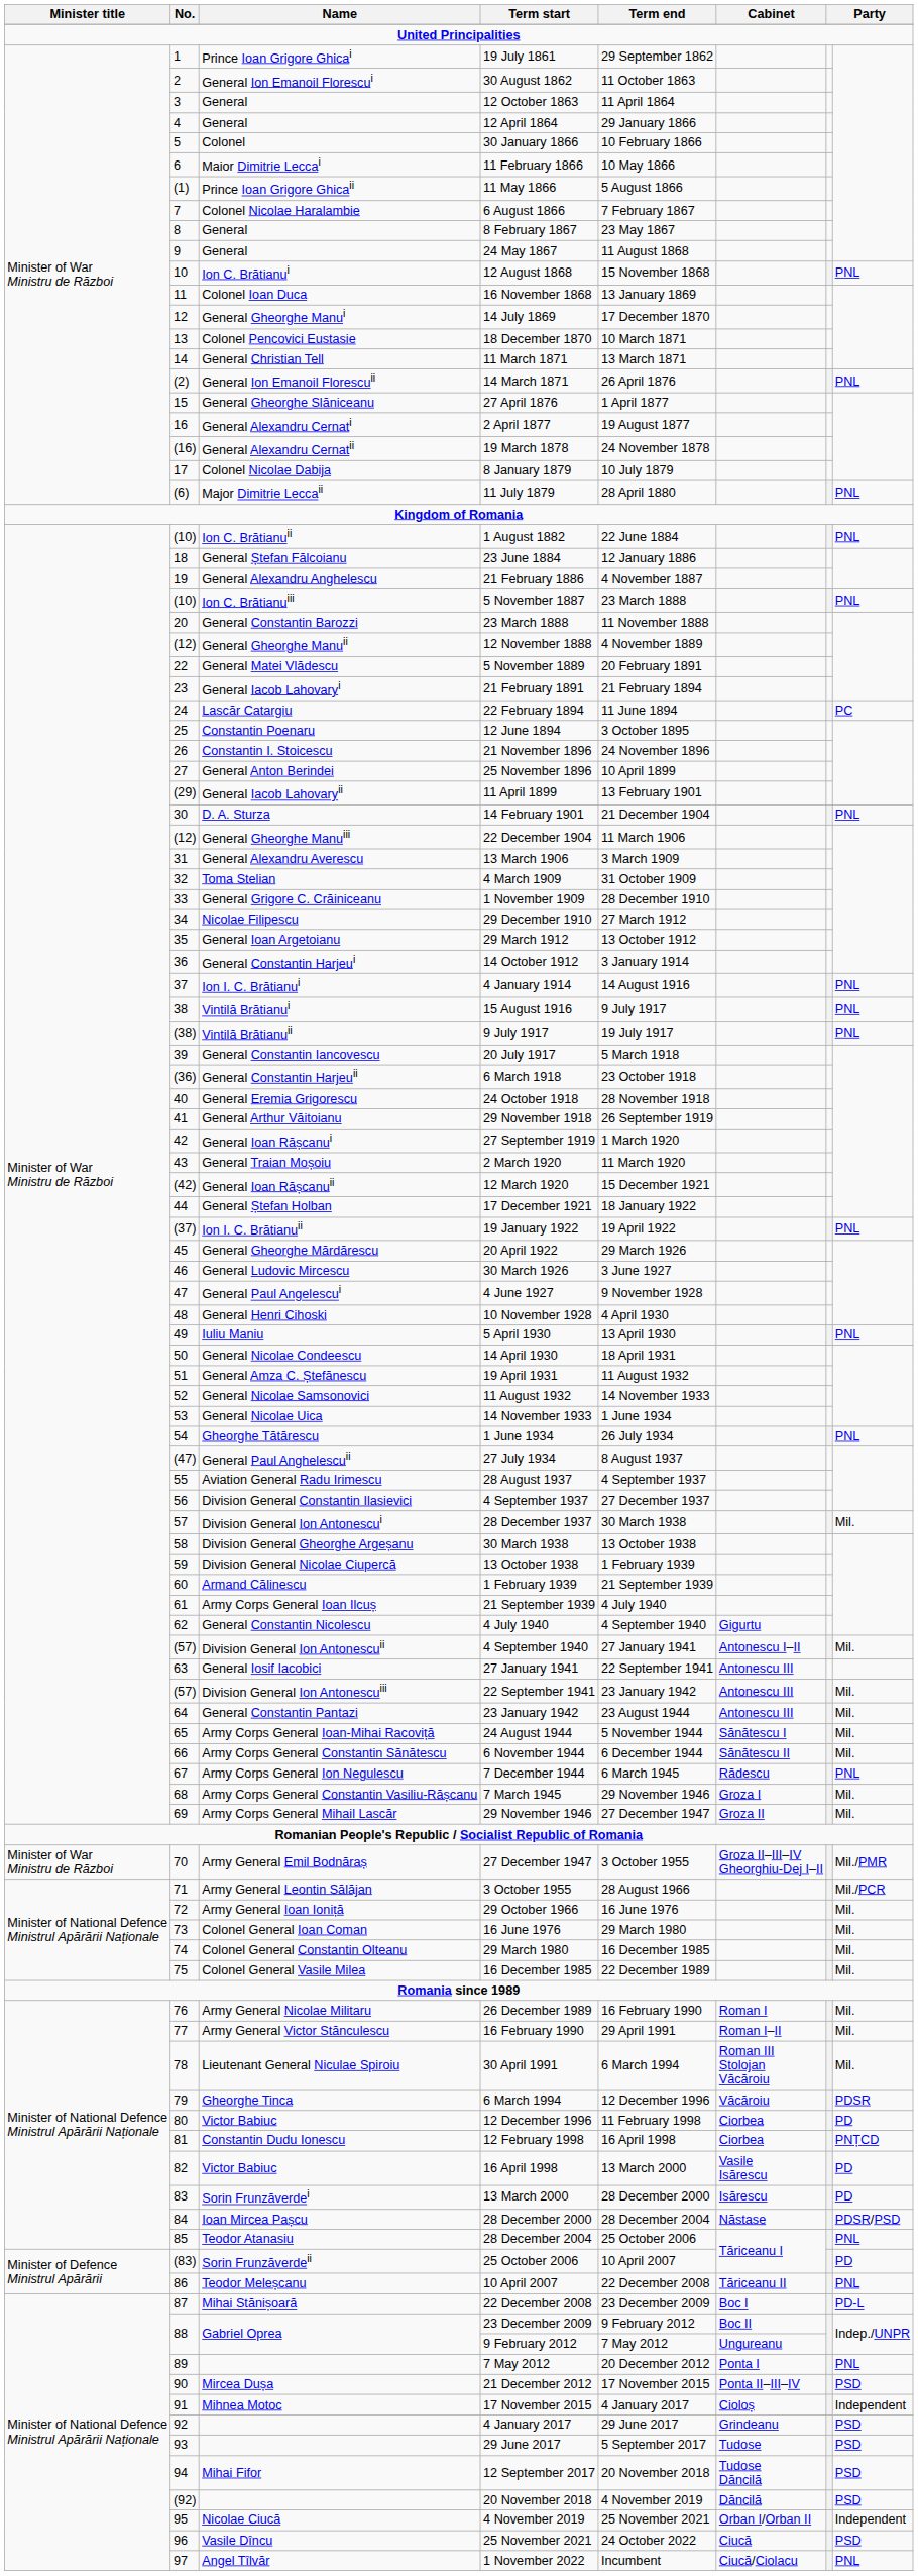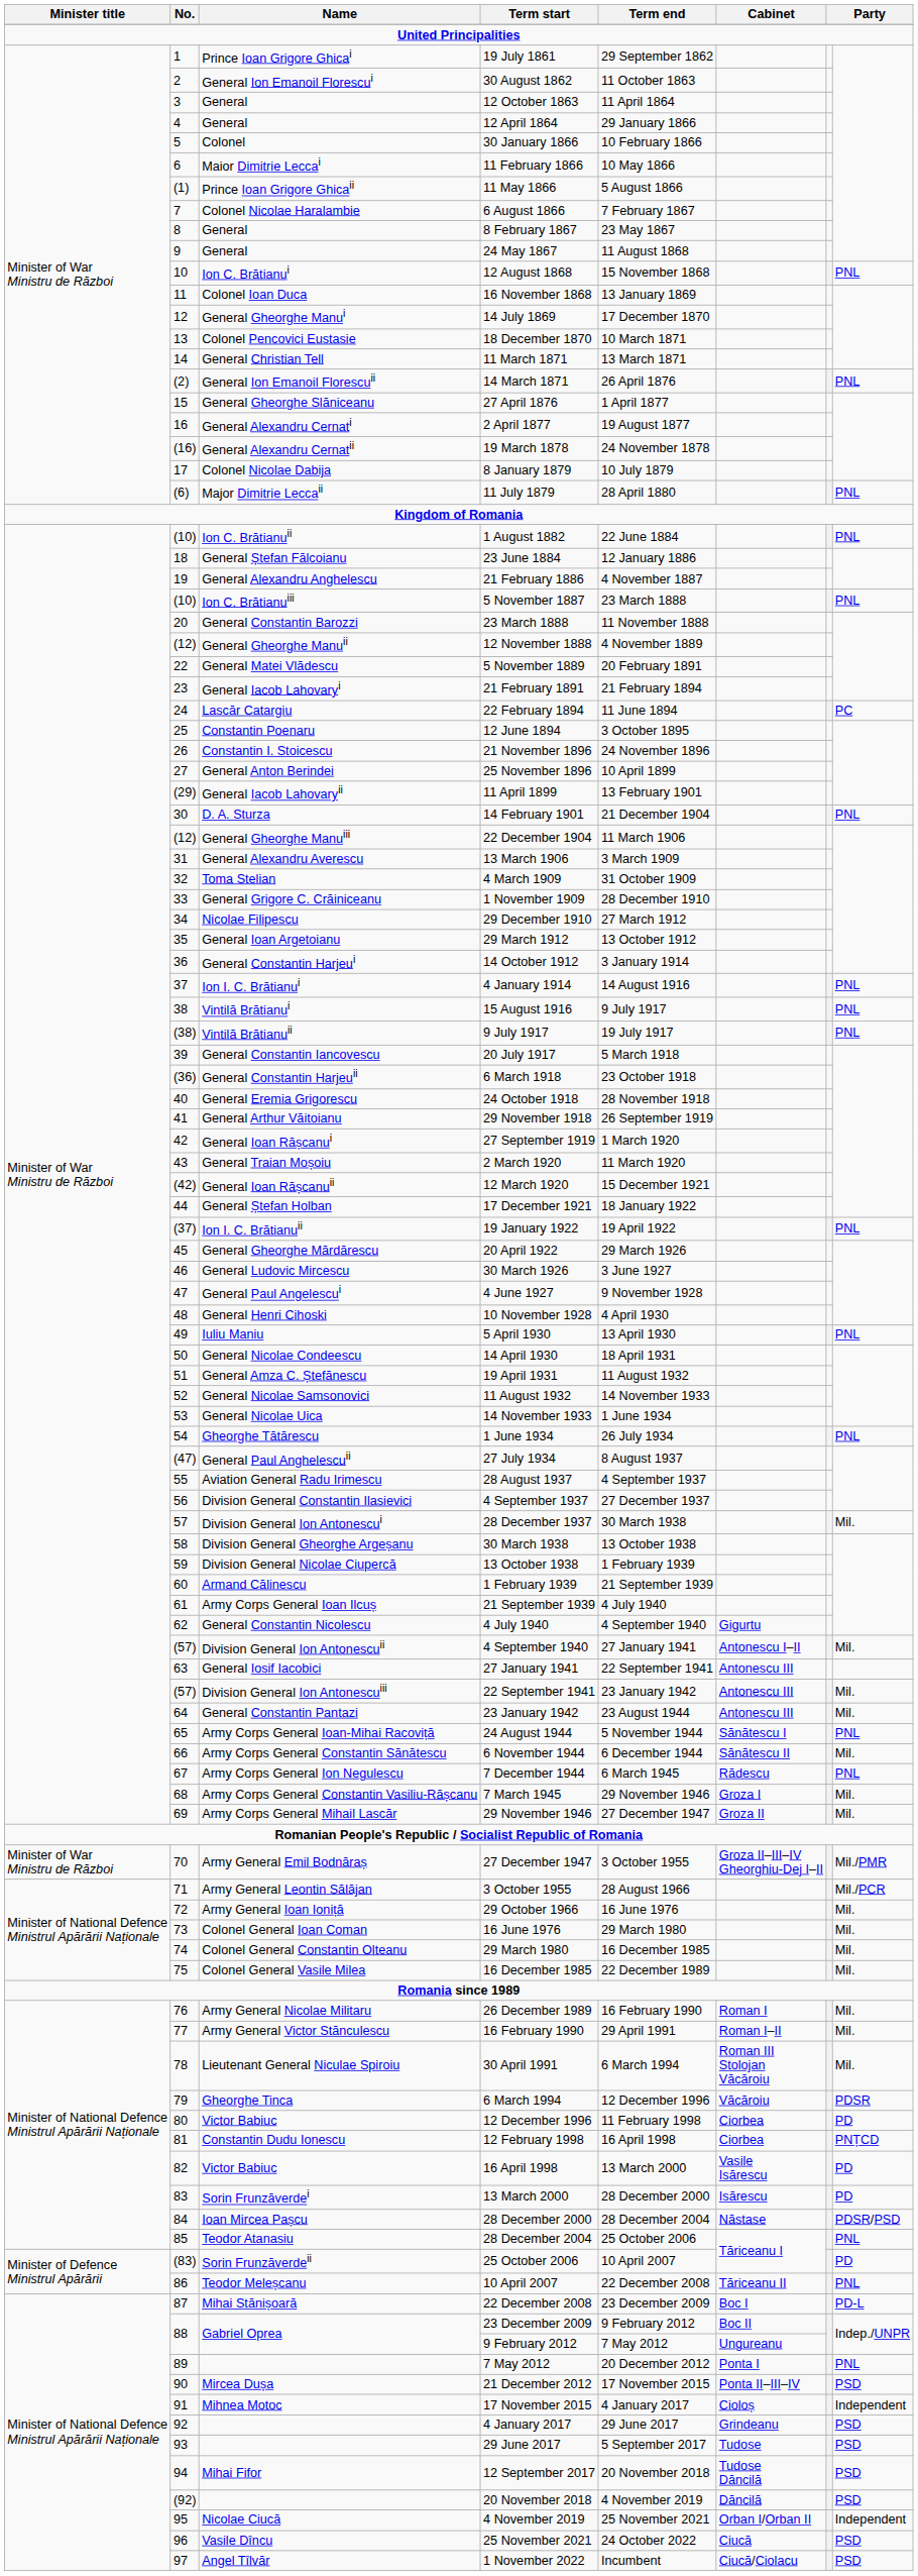24 August 1944 | column 8: Mil. -> PNL
1 November 2022 | column 8: PNL -> PSD
